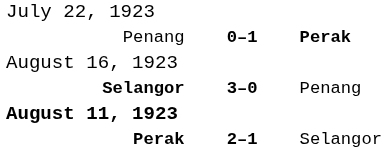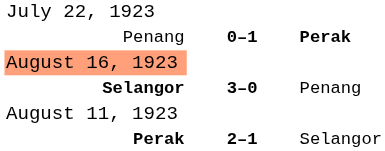August 16, 1923 | column 1: no background -> lightsalmon background
August 11, 1923 | column 1: bold -> normal
